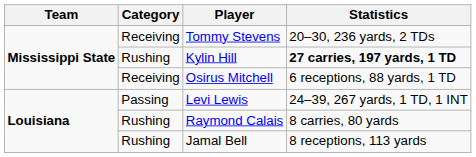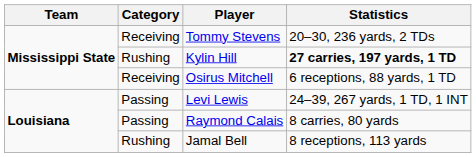Raymond Calais | Category: Rushing -> Passing
